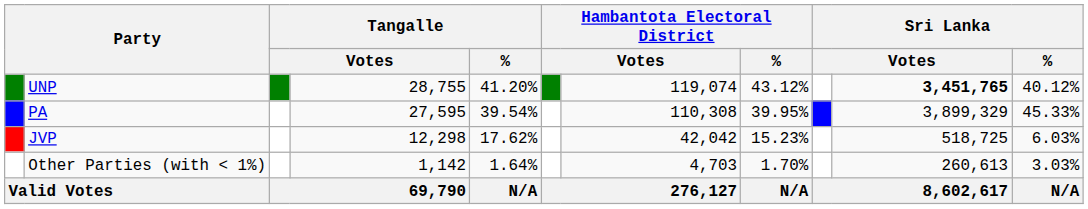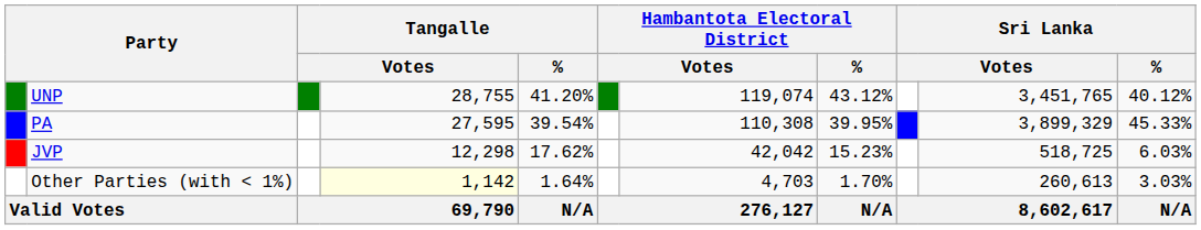UNP | column 10: bold -> normal
Other Parties (with < 1%) | column 4: no background -> lightyellow background
